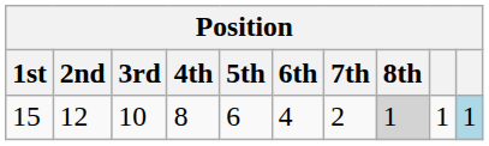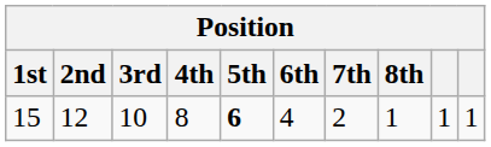15 | 5th: normal -> bold
15 | 8th: lightgrey background -> no background
15 | column 10: lightblue background -> no background
